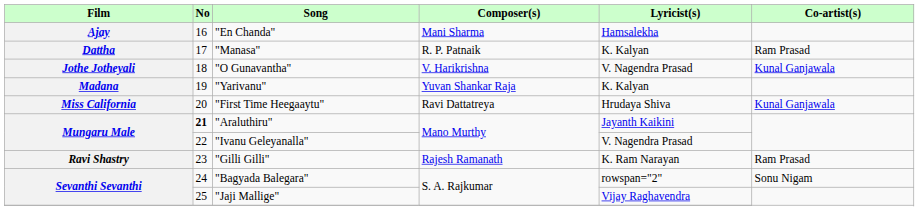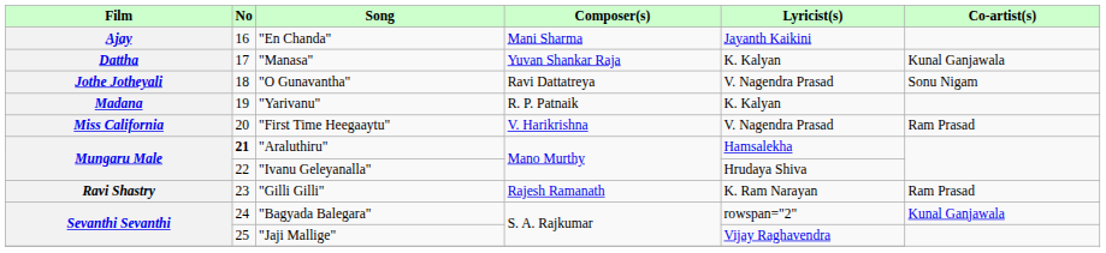"En Chanda" | Lyricist(s): Hamsalekha -> Jayanth Kaikini
"Manasa" | Composer(s): R. P. Patnaik -> Yuvan Shankar Raja
"Manasa" | Co-artist(s): Ram Prasad -> Kunal Ganjawala
"O Gunavantha" | Composer(s): V. Harikrishna -> Ravi Dattatreya
"O Gunavantha" | Co-artist(s): Kunal Ganjawala -> Sonu Nigam
"Yarivanu" | Composer(s): Yuvan Shankar Raja -> R. P. Patnaik
"First Time Heegaaytu" | Composer(s): Ravi Dattatreya -> V. Harikrishna
"First Time Heegaaytu" | Lyricist(s): Hrudaya Shiva -> V. Nagendra Prasad
"First Time Heegaaytu" | Co-artist(s): Kunal Ganjawala -> Ram Prasad
"Araluthiru" | Lyricist(s): Jayanth Kaikini -> Hamsalekha
"Ivanu Geleyanalla" | Lyricist(s): V. Nagendra Prasad -> Hrudaya Shiva
"Bagyada Balegara" | Co-artist(s): Sonu Nigam -> Kunal Ganjawala
